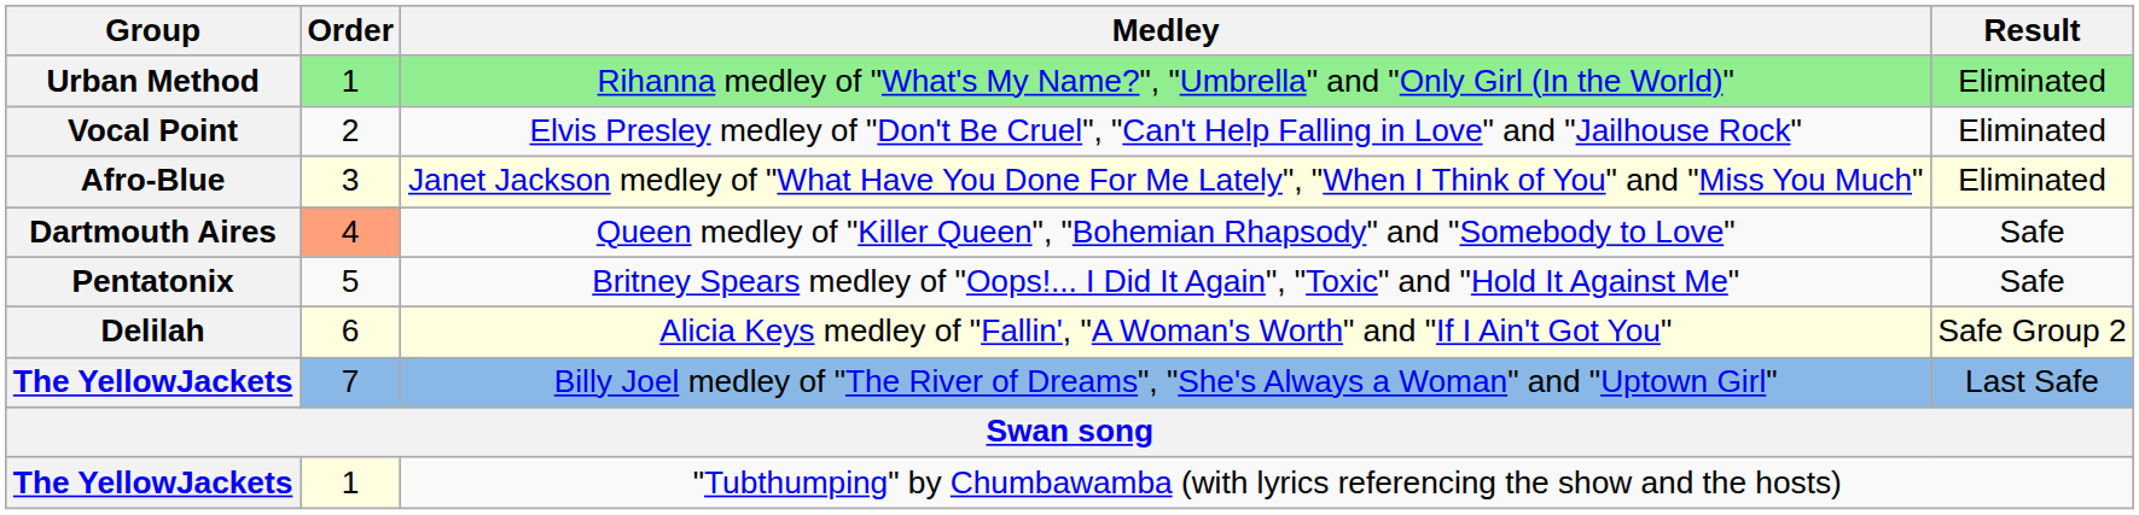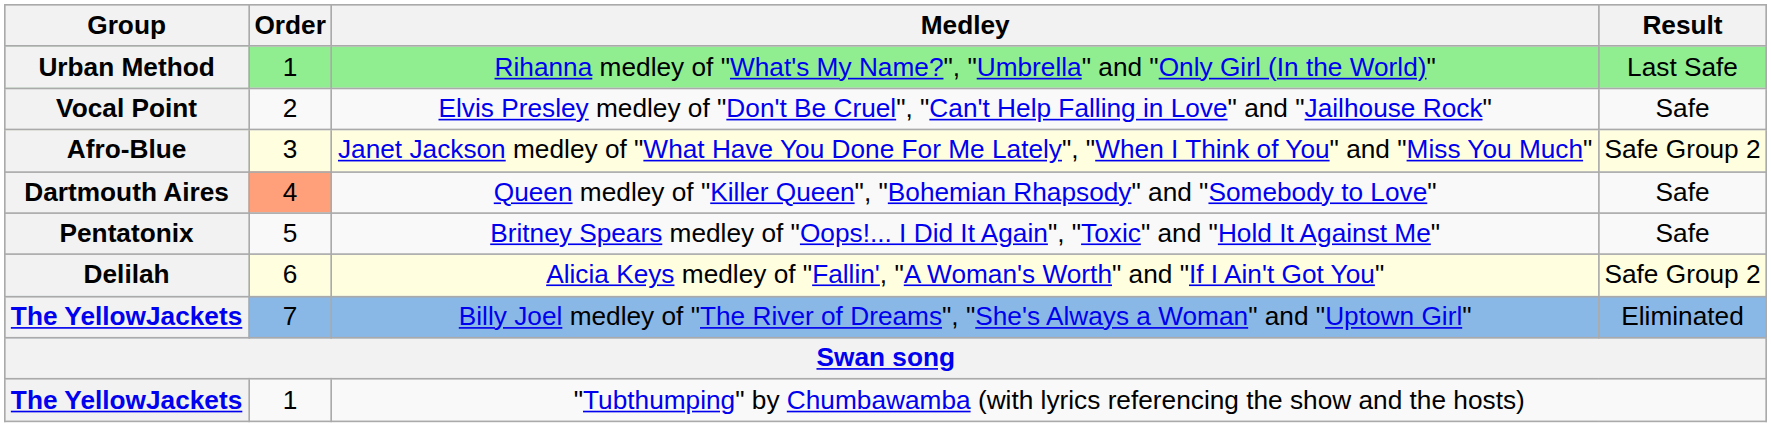row 2 | Result: Eliminated -> Last Safe
row 3 | Result: Eliminated -> Safe
row 4 | Result: Eliminated -> Safe Group 2
row 8 | Result: Last Safe -> Eliminated
row 10 | Order: lightyellow background -> no background
